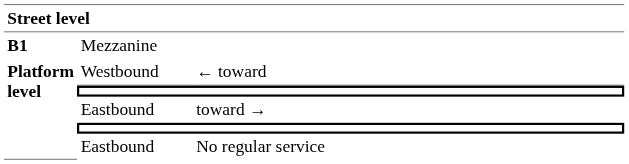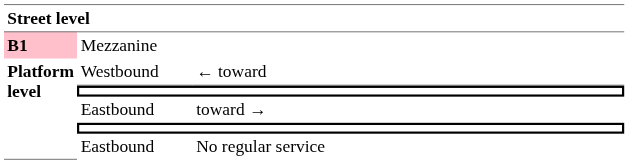Mezzanine | column 1: no background -> pink background
